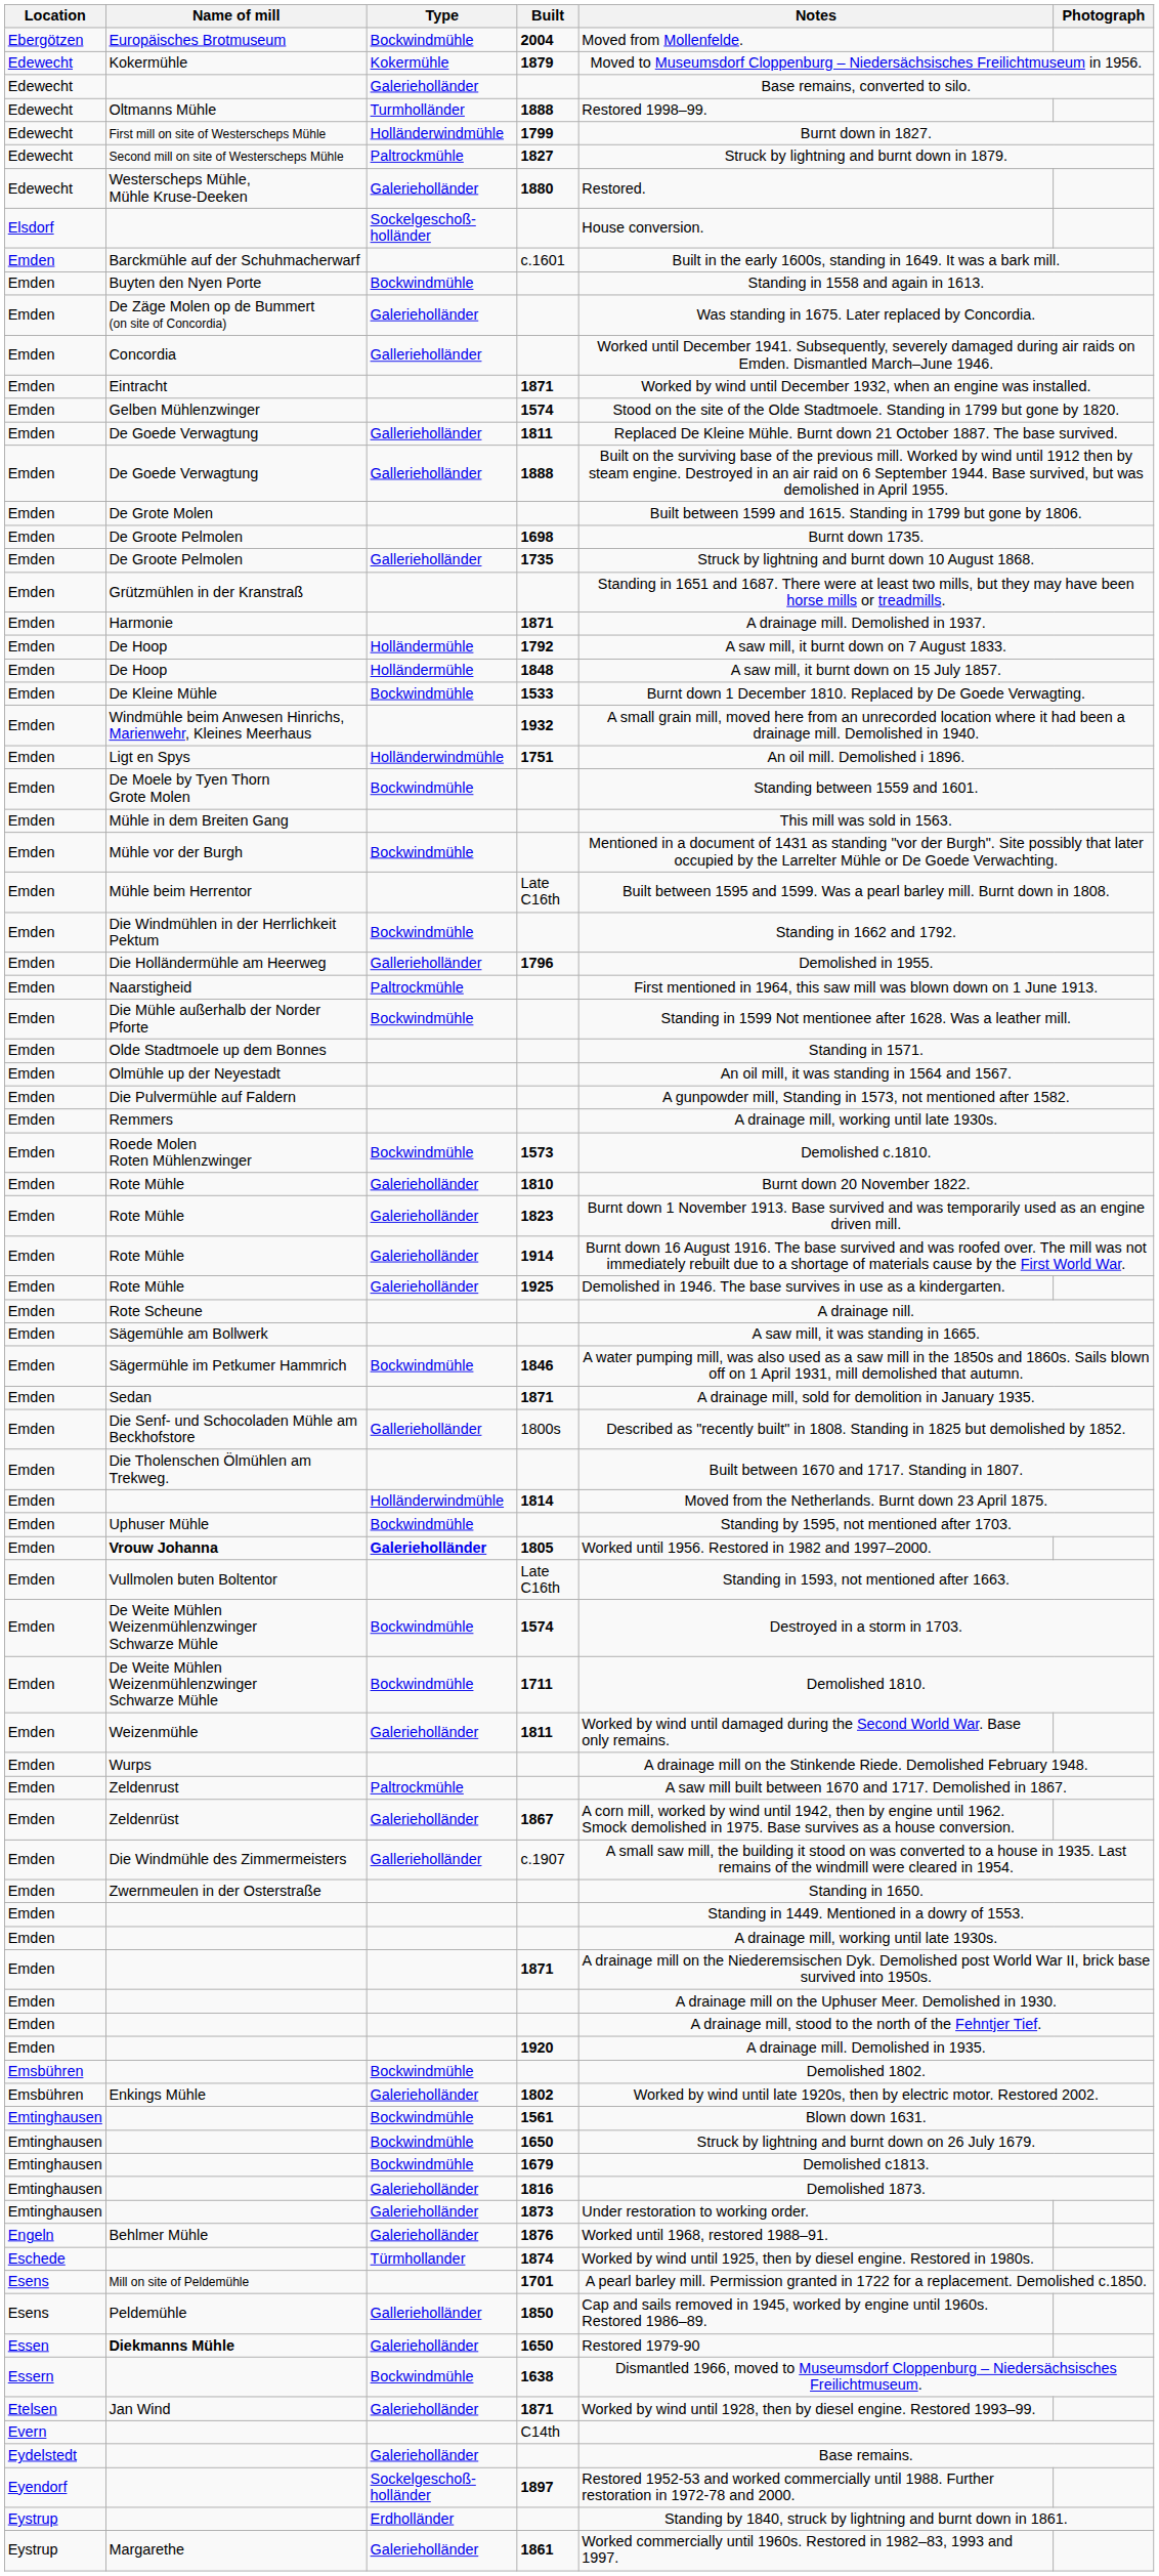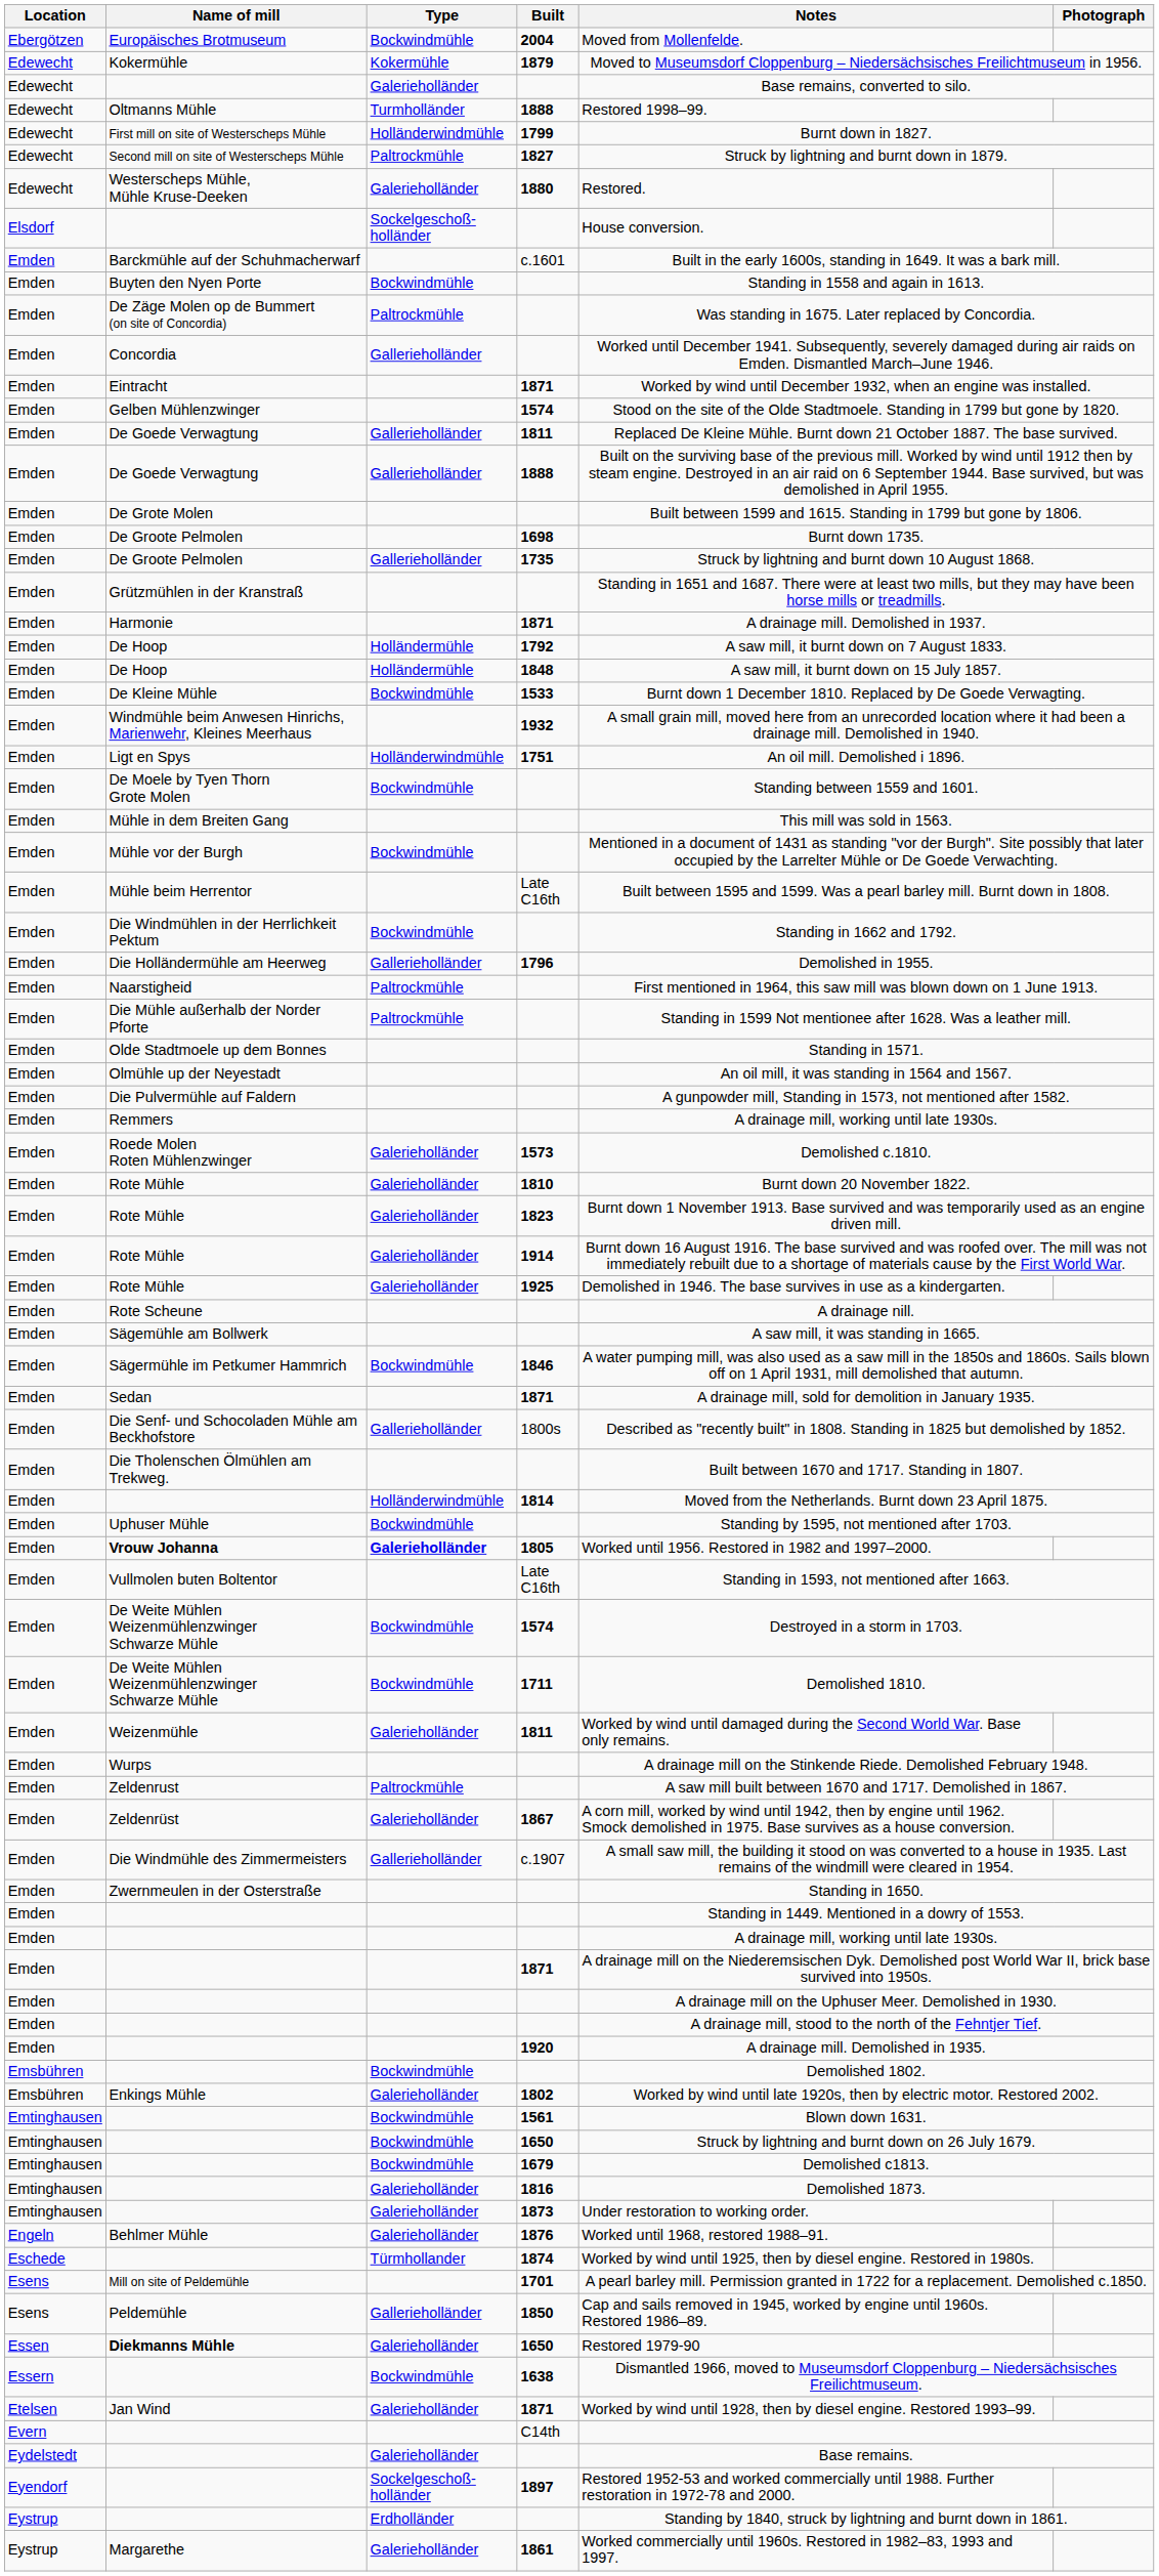De Zäge Molen op de Bummert (on site of Concordia) | Type: Galerieholländer -> Paltrockmühle
Die Mühle außerhalb der Norder Pforte | Type: Bockwindmühle -> Paltrockmühle
Roede Molen Roten Mühlenzwinger | Type: Bockwindmühle -> Galerieholländer
